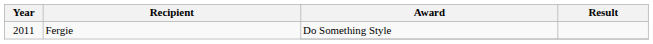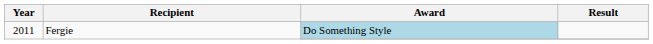Fergie / Do Something Style | Award: no background -> lightblue background
